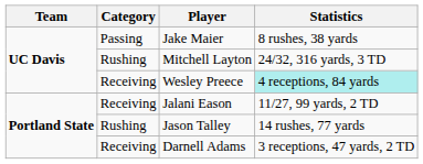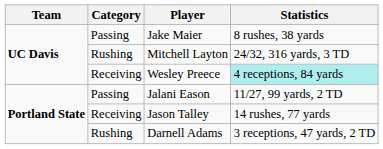Jalani Eason | Category: Receiving -> Passing
Jason Talley | Category: Rushing -> Receiving
Darnell Adams | Category: Receiving -> Rushing
